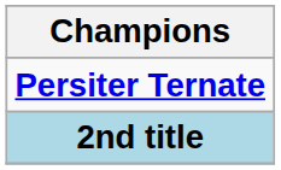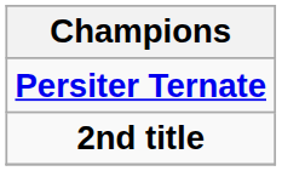row 3 | column 1: lightblue background -> no background
